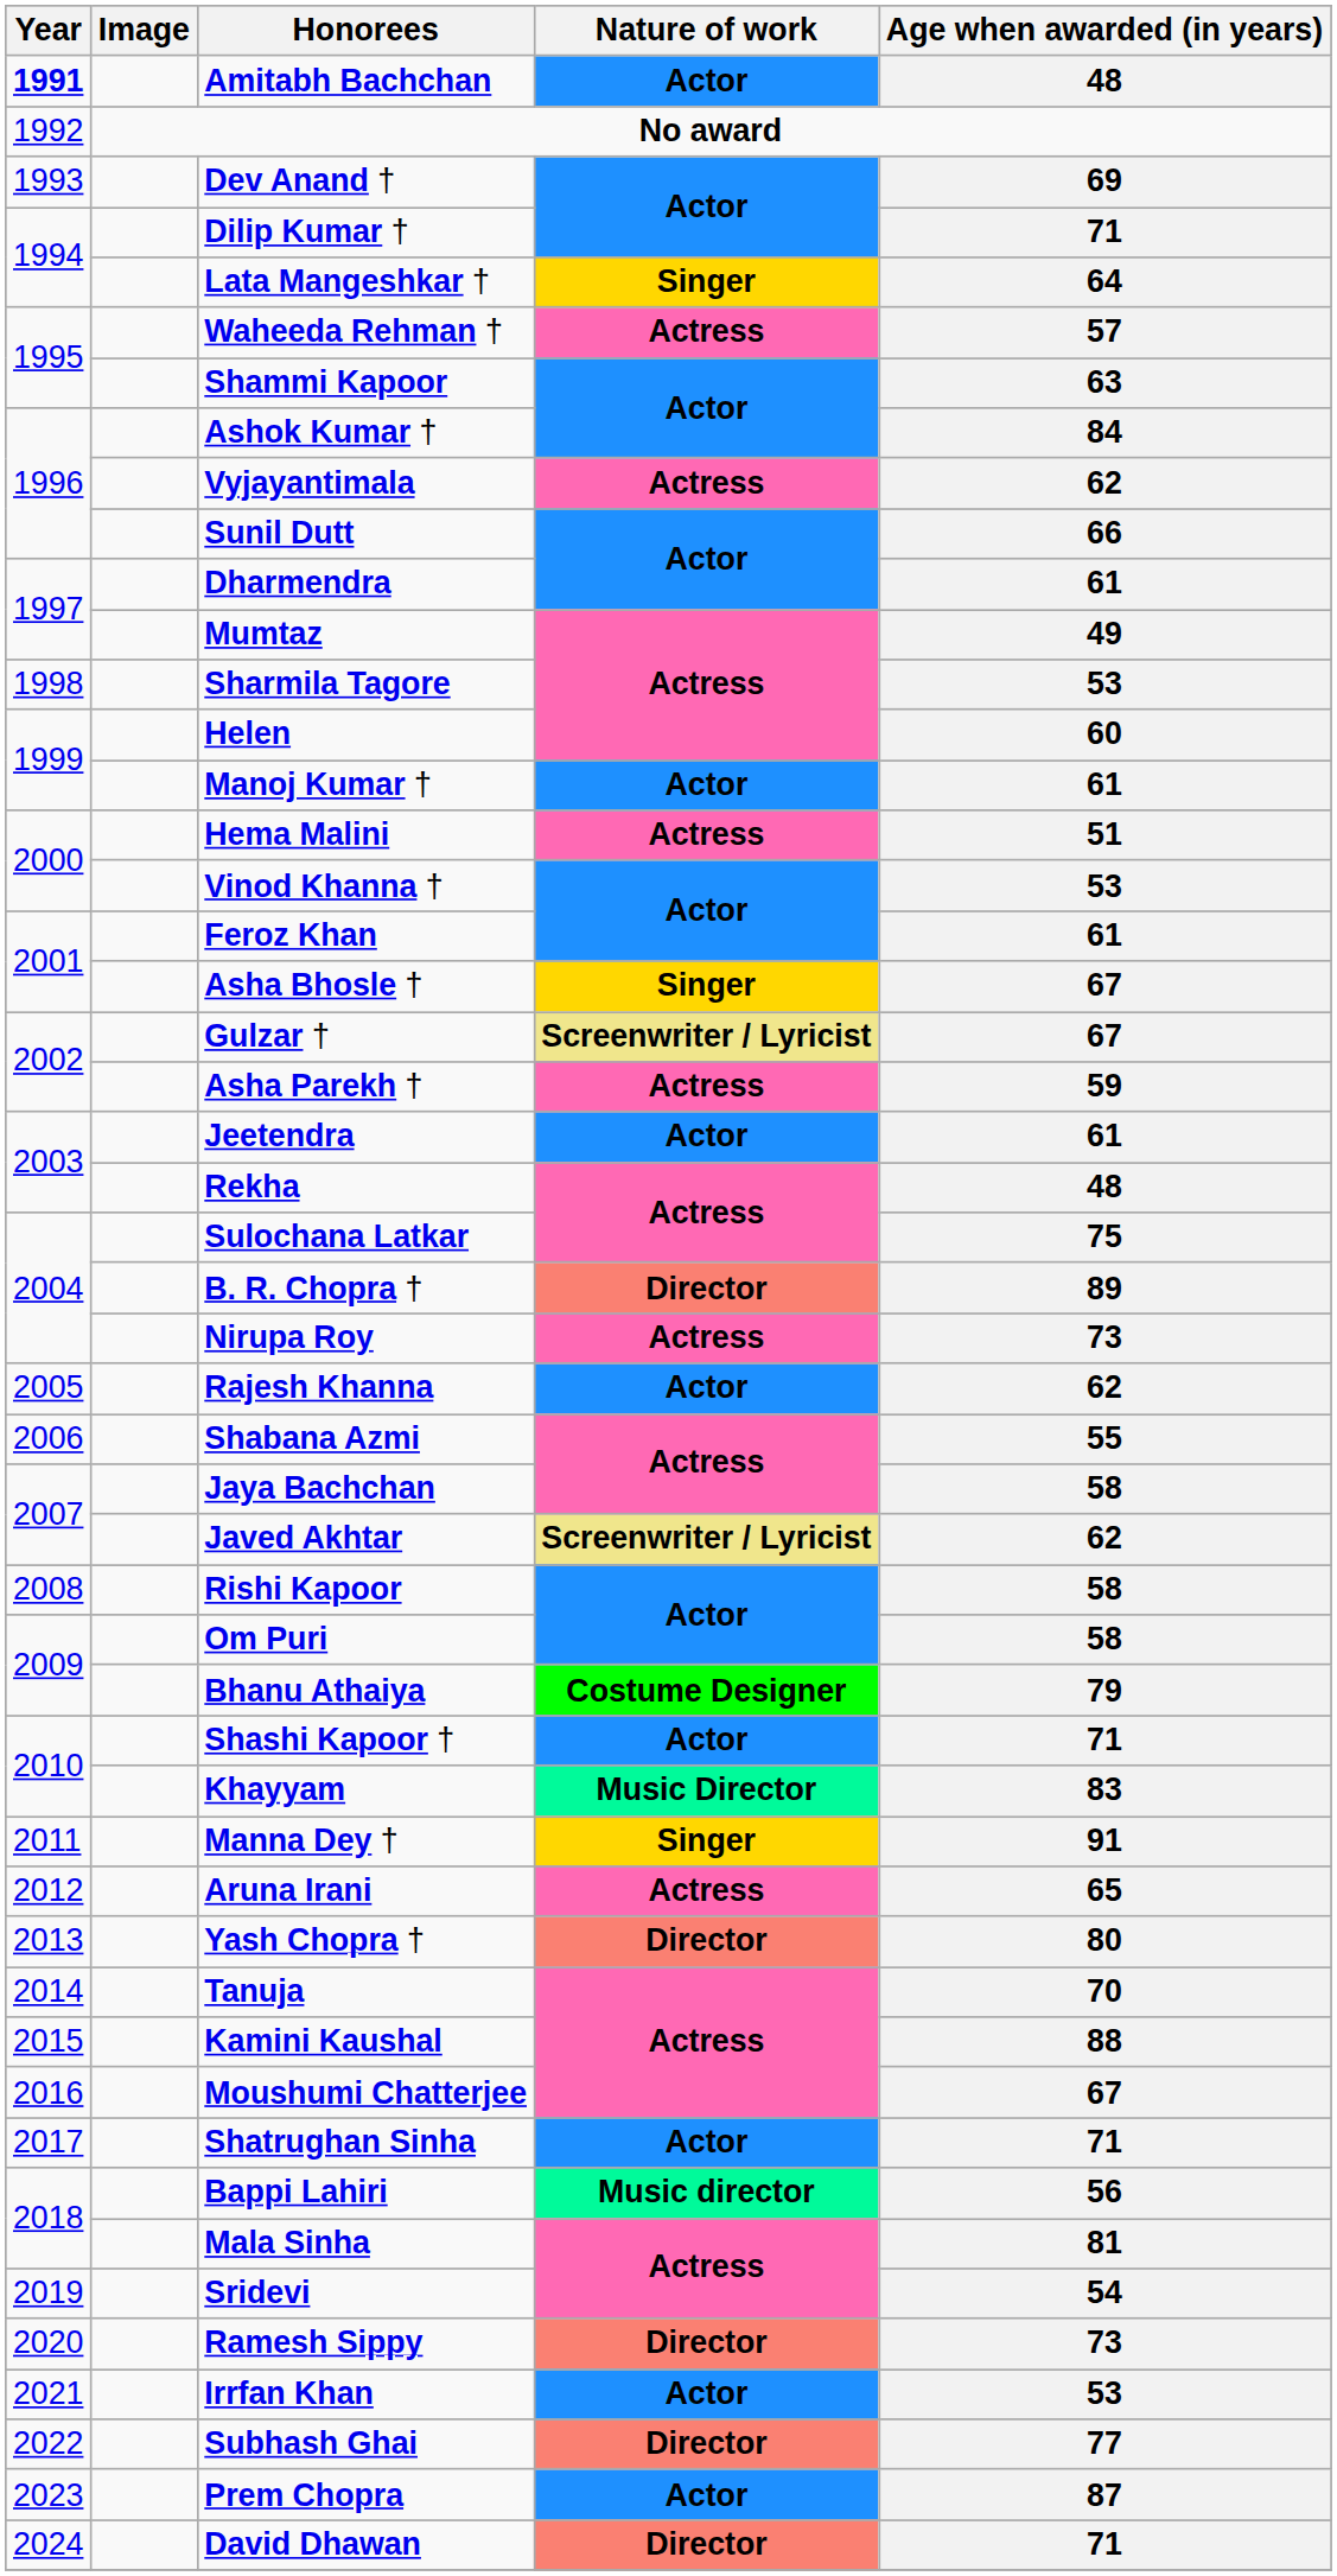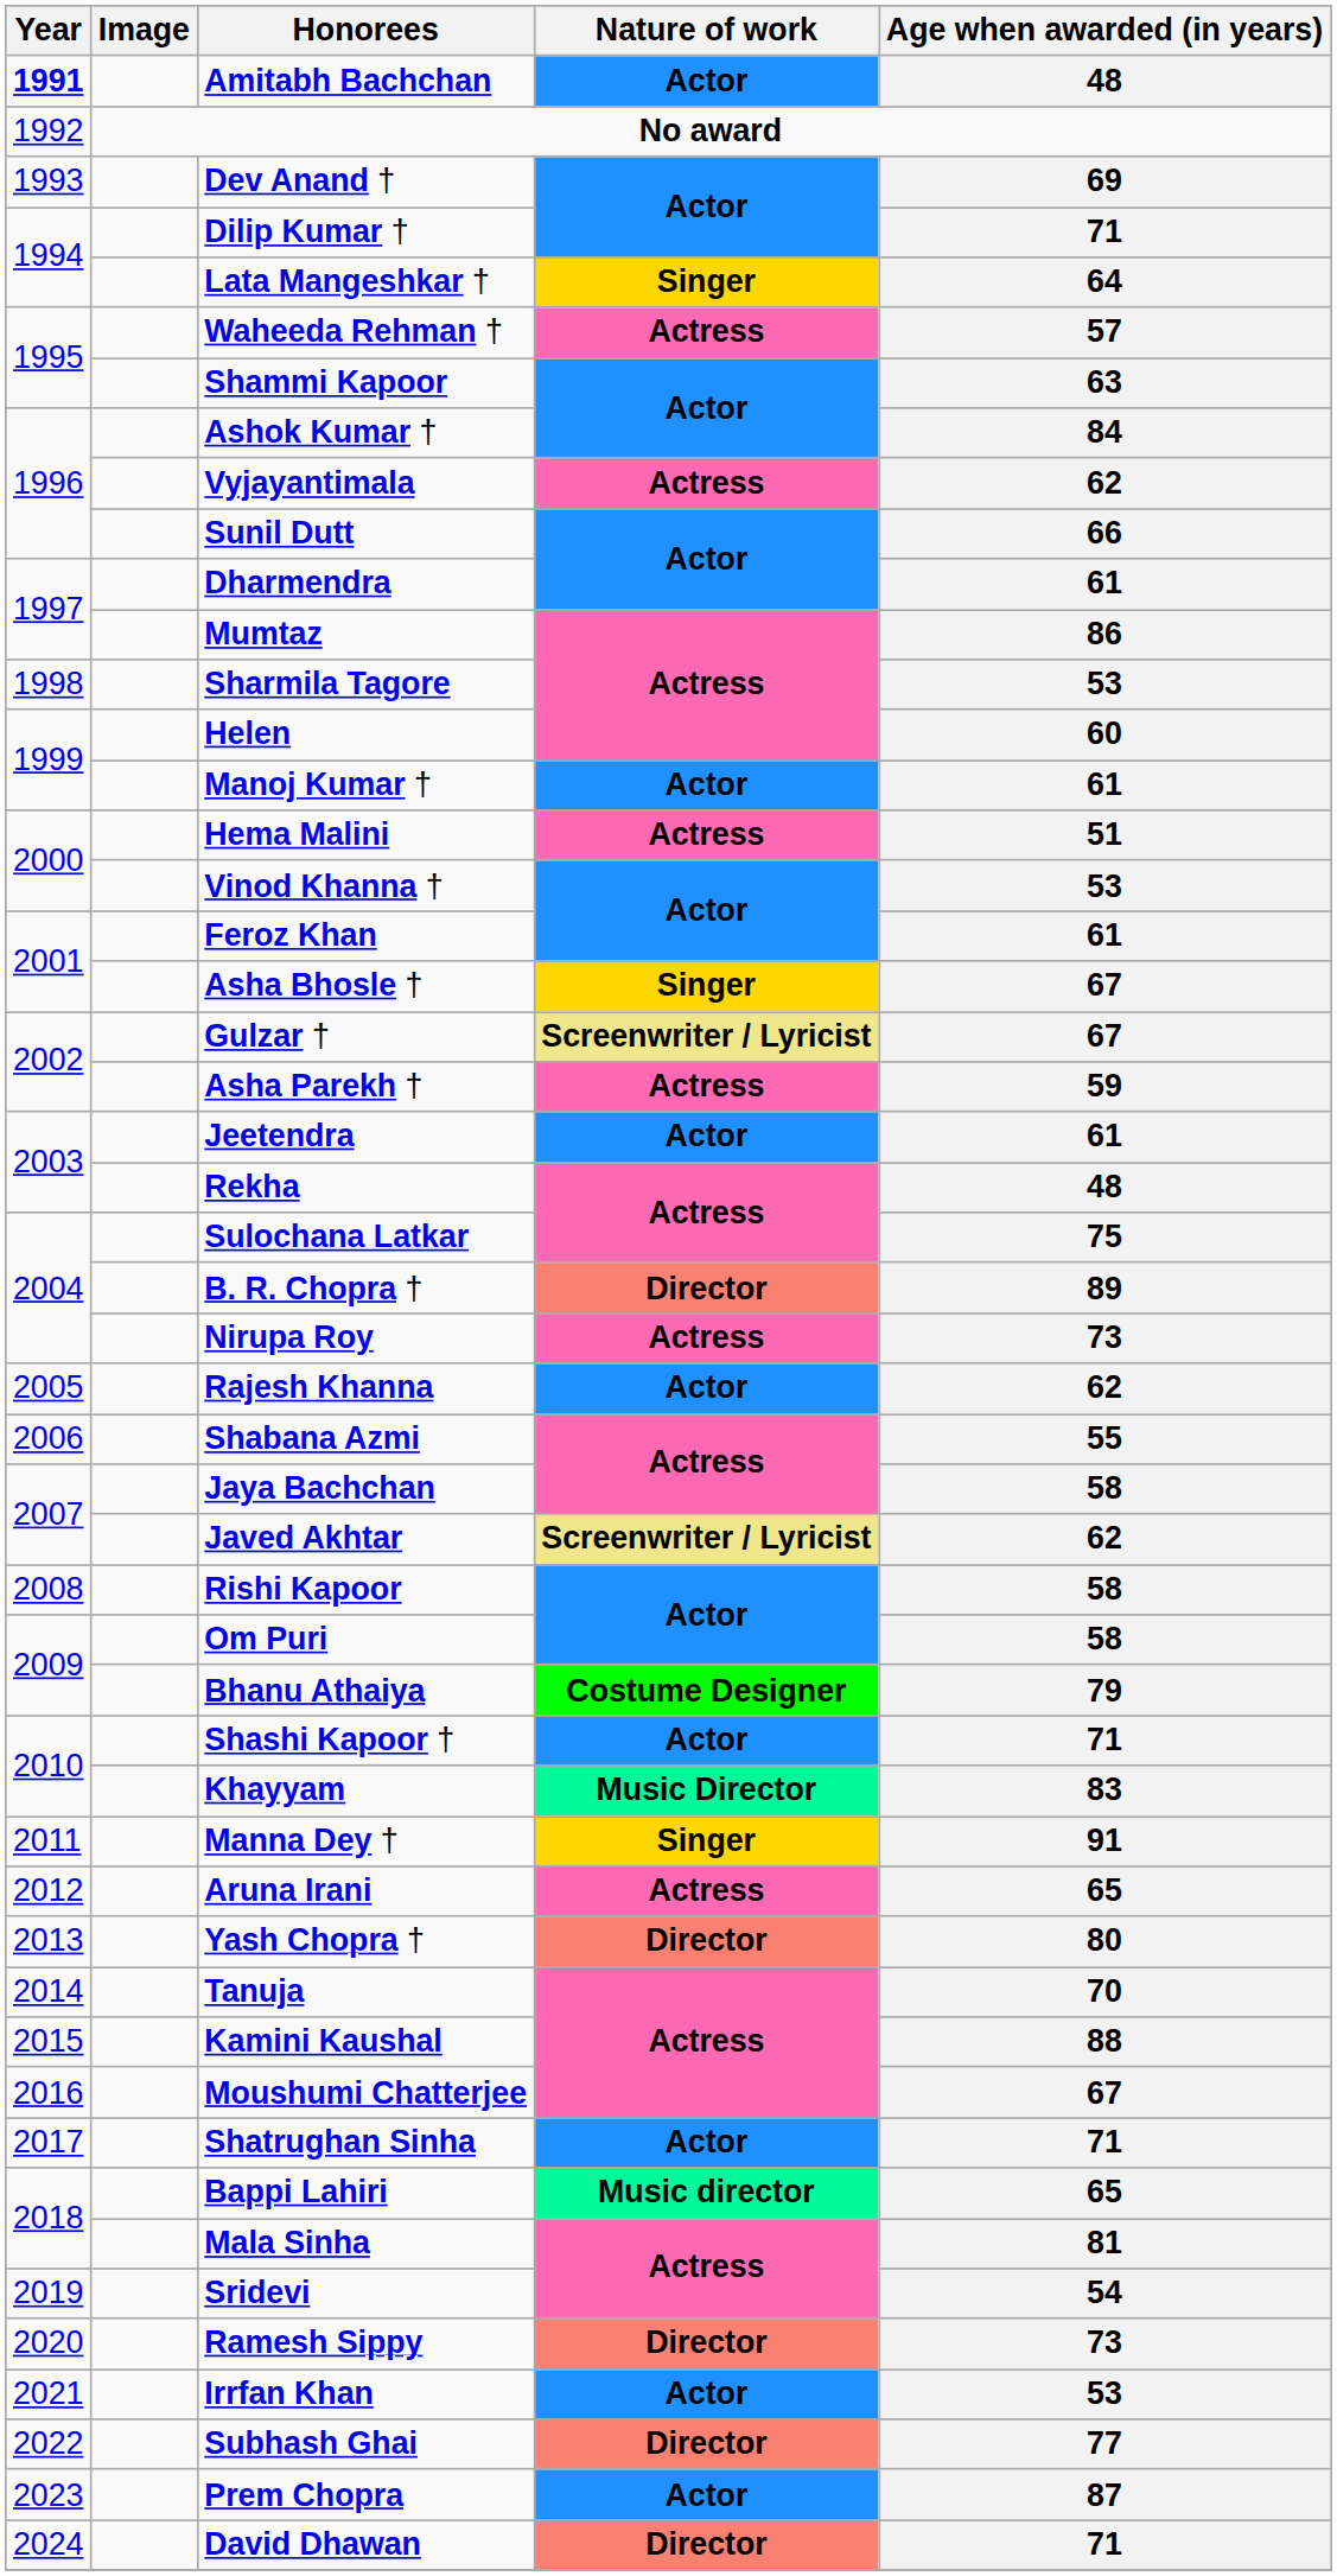Mumtaz | Age when awarded (in years): 49 -> 86
Bappi Lahiri | Age when awarded (in years): 56 -> 65
